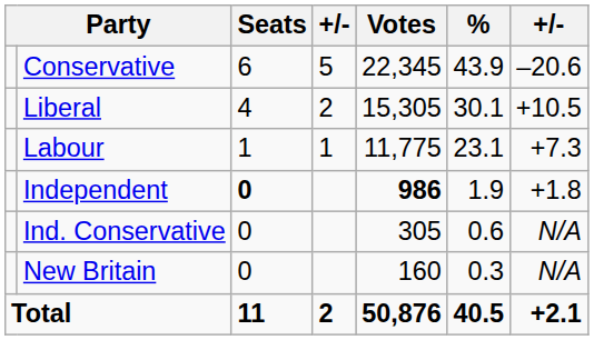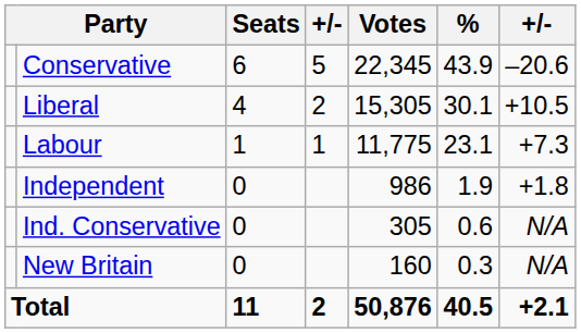Independent | Seats: bold -> normal
Independent | Votes: bold -> normal
